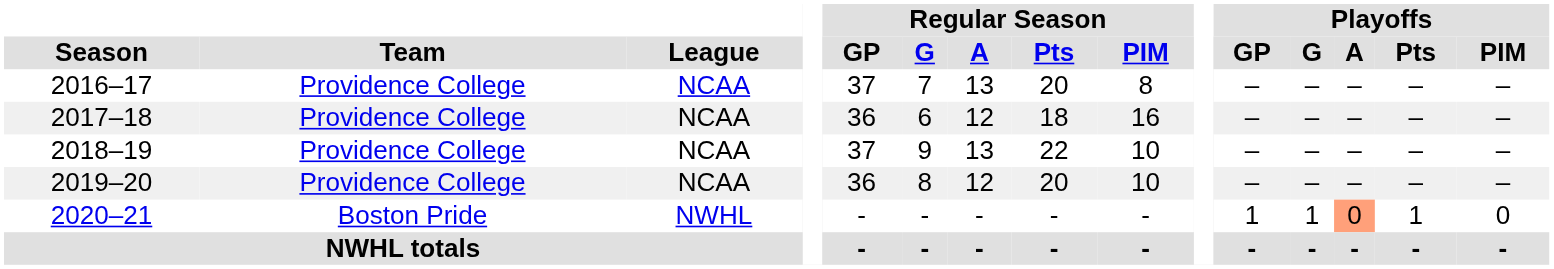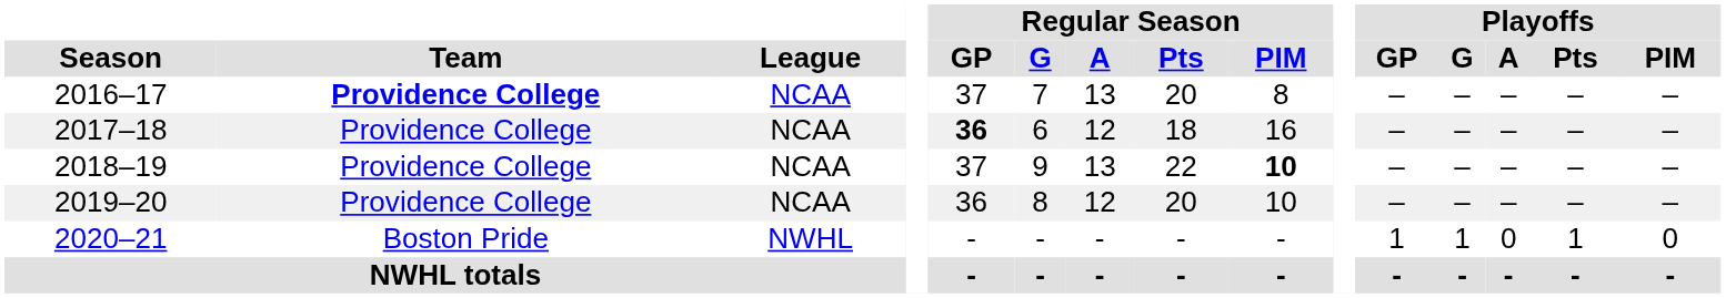2016–17 | Team: normal -> bold
2017–18 | Regular Season / GP: normal -> bold
2018–19 | Regular Season / PIM: normal -> bold
2020–21 | Playoffs / A: lightsalmon background -> no background
